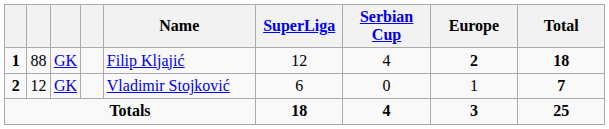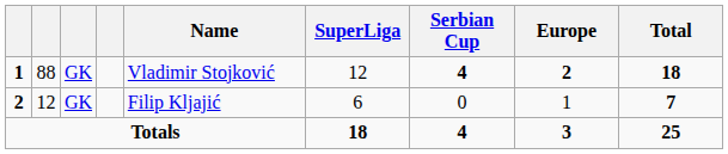row 2 | Name: Filip Kljajić -> Vladimir Stojković
row 2 | Serbian Cup: normal -> bold
row 3 | Name: Vladimir Stojković -> Filip Kljajić
